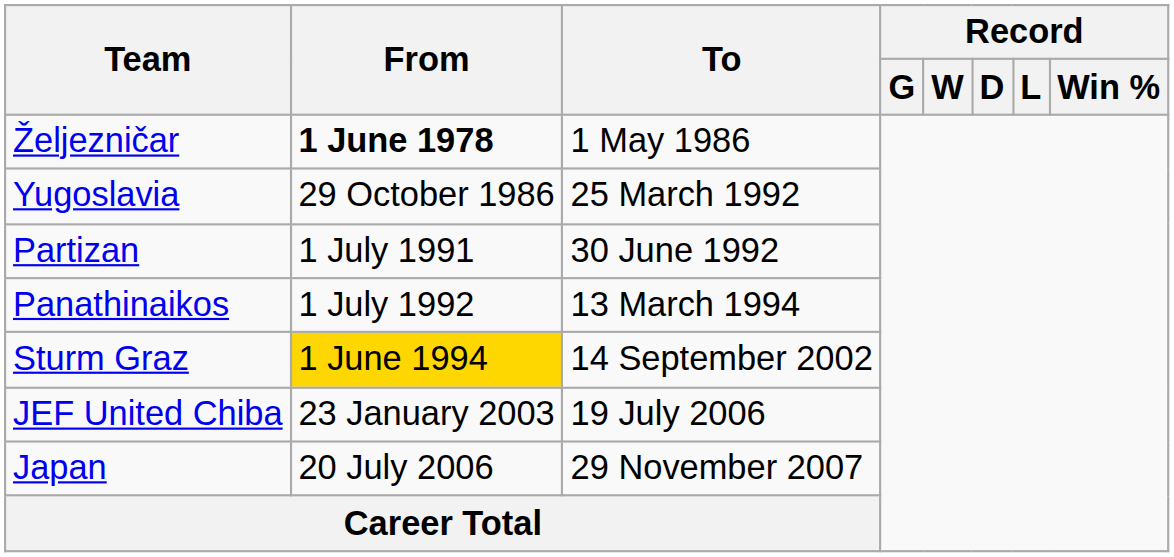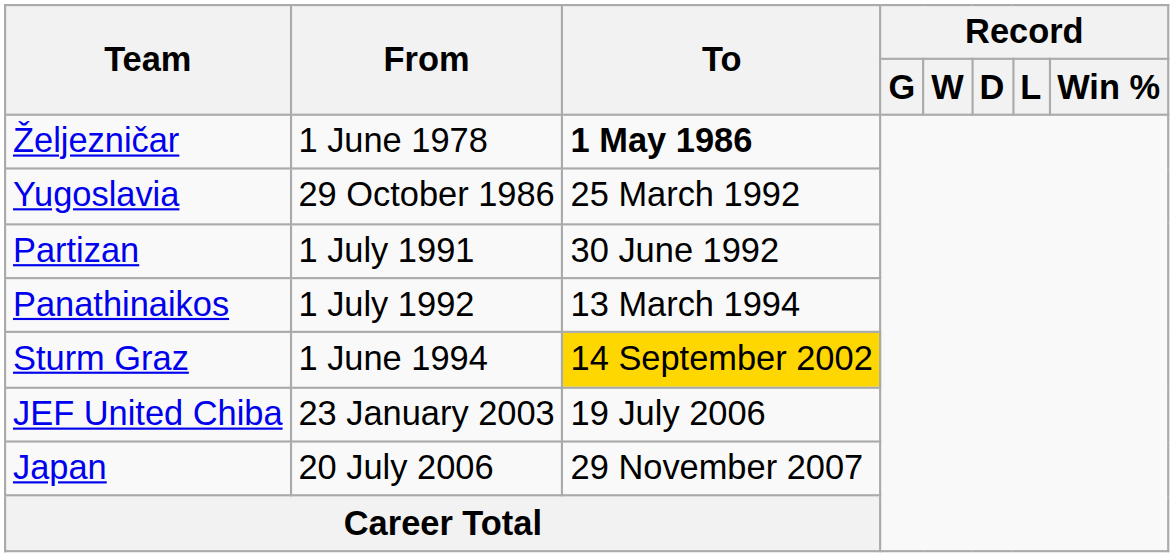Željezničar | From: bold -> normal
Željezničar | To: normal -> bold
Sturm Graz | From: gold background -> no background
Sturm Graz | To: no background -> gold background
